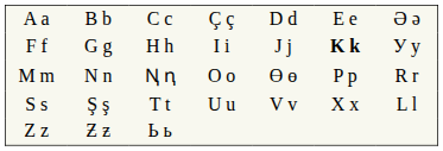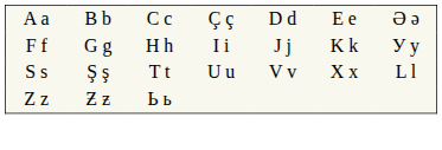F f | column 6: bold -> normal
- row: M m | N n | Ꞑ ꞑ | O o | Ө ө | P p | R r
